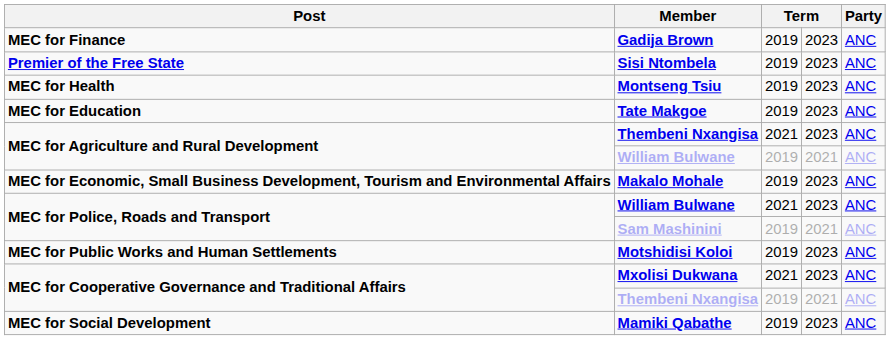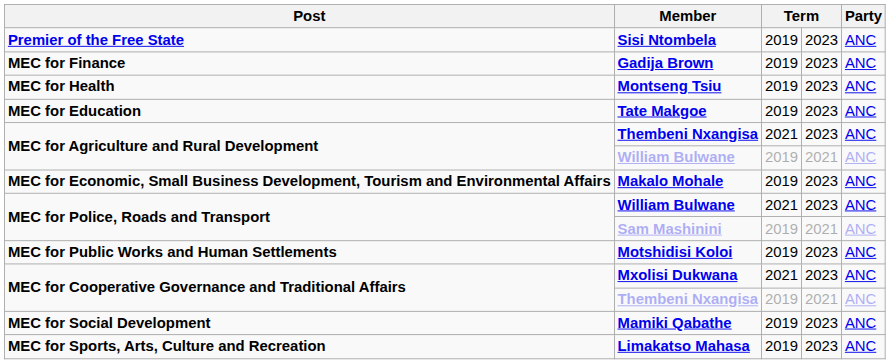rows swapped: Sisi Ntombela <-> Gadija Brown
+ row: MEC for Sports, Arts, Culture and Recreation | Limakatso Mahasa | 2019 | 2023 | ANC
